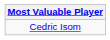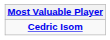row 2 | column 1: normal -> bold
